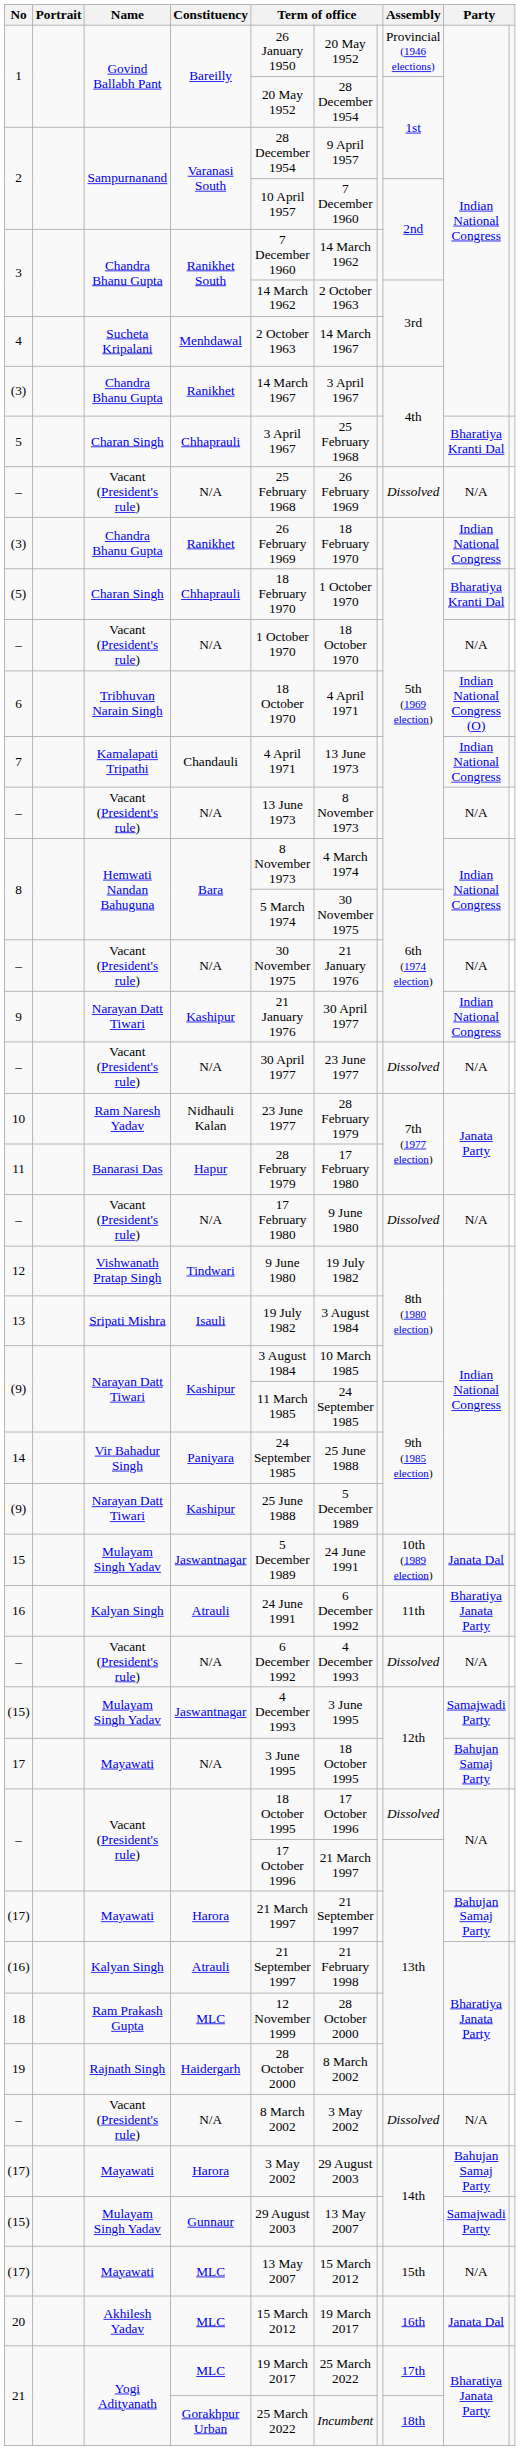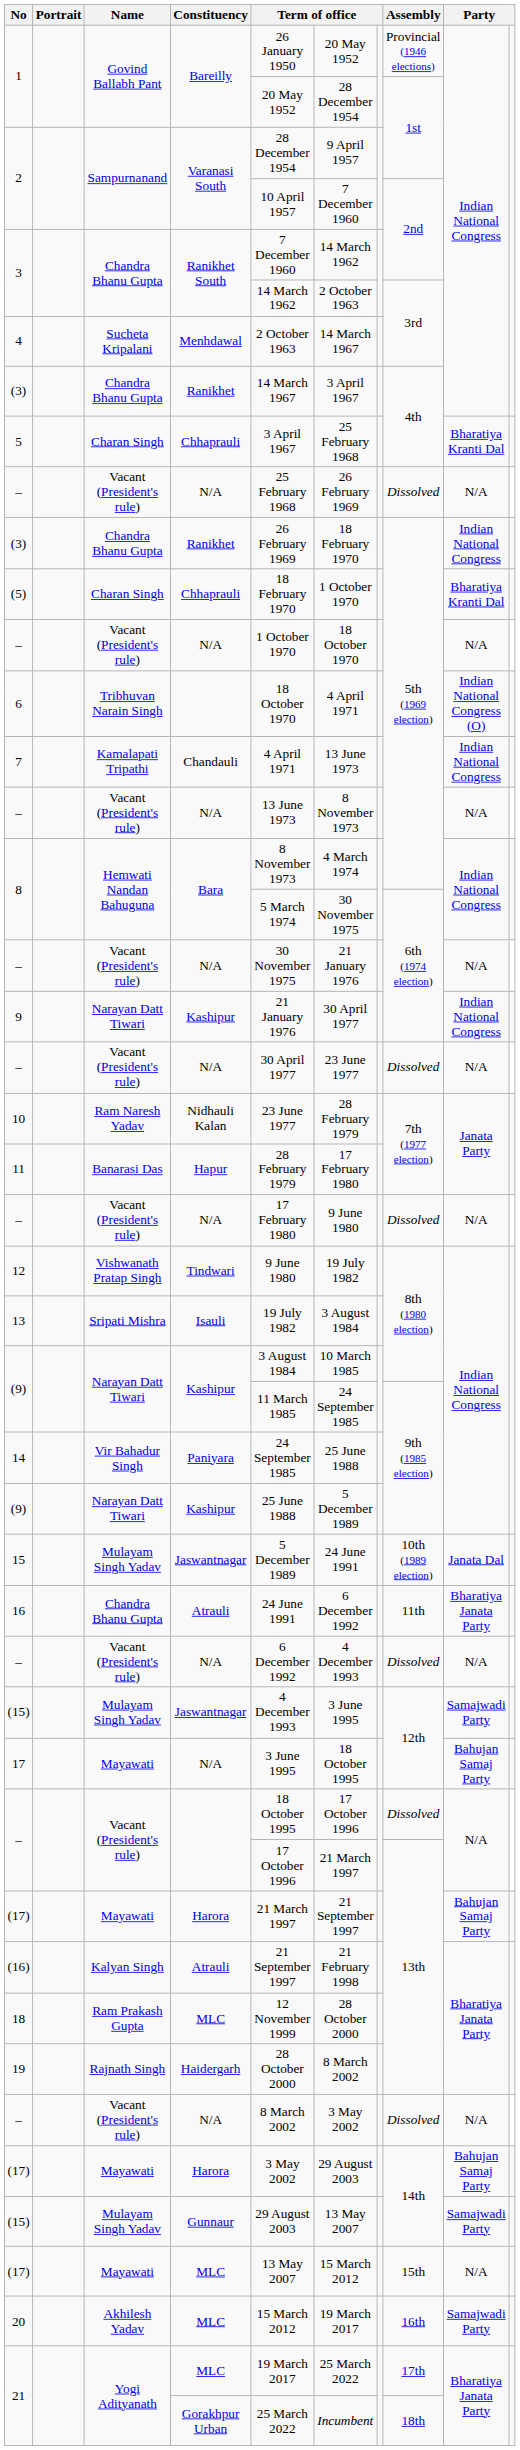16 | Name: Kalyan Singh -> Chandra Bhanu Gupta
20 | column 9: Janata Dal -> Samajwadi Party
